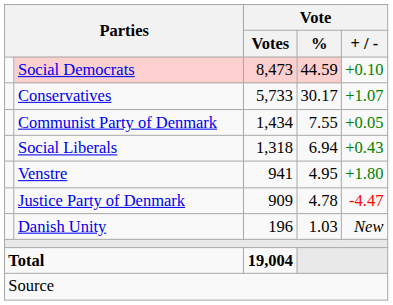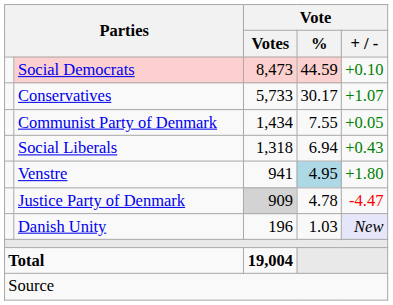Venstre | Vote / %: no background -> lightblue background
Justice Party of Denmark | Vote / Votes: no background -> lightgrey background
Danish Unity | Vote / + / -: no background -> lavender background
